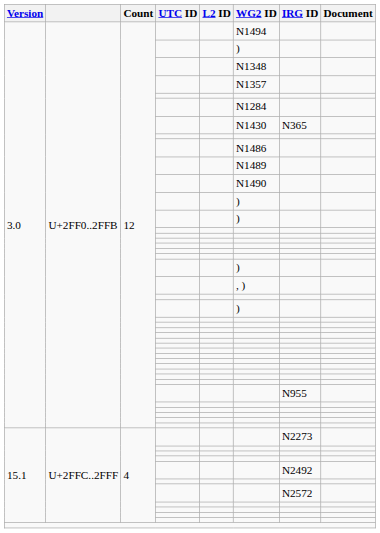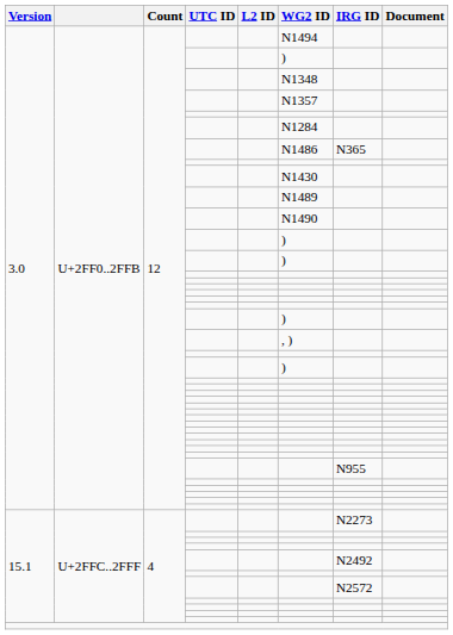row 8 | WG2 ID: N1430 -> N1486
row 10 | WG2 ID: N1486 -> N1430
